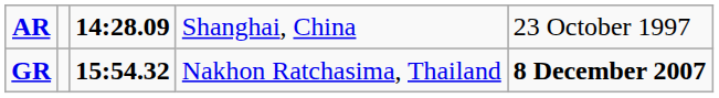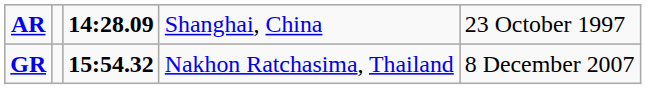GR | column 5: bold -> normal
